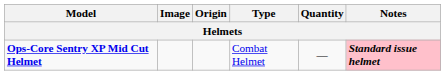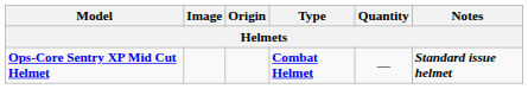Ops-Core Sentry XP Mid Cut Helmet | Type: normal -> bold
Ops-Core Sentry XP Mid Cut Helmet | Notes: pink background -> no background
